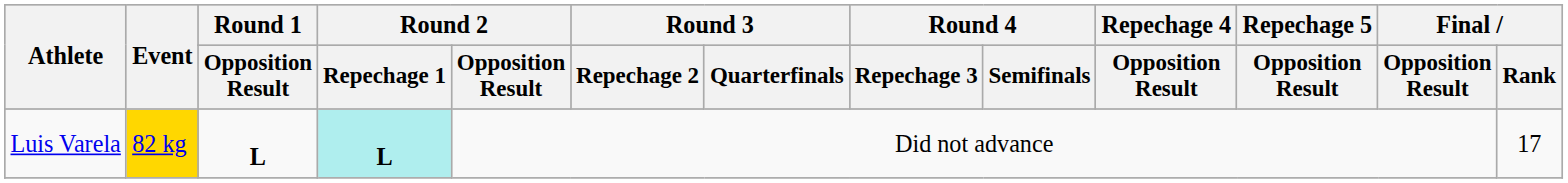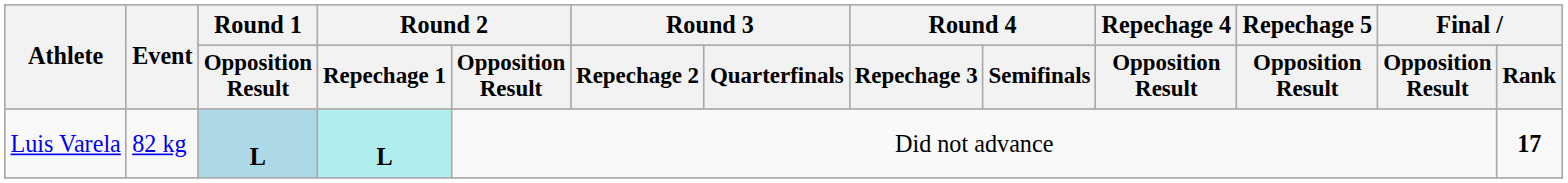Luis Varela | Event: gold background -> no background
Luis Varela | Round 1 / Opposition Result: no background -> lightblue background
Luis Varela | Final / Rank: normal -> bold
